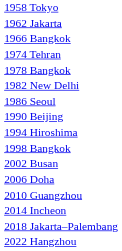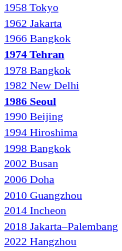1974 Tehran | column 1: normal -> bold
1986 Seoul | column 1: normal -> bold
